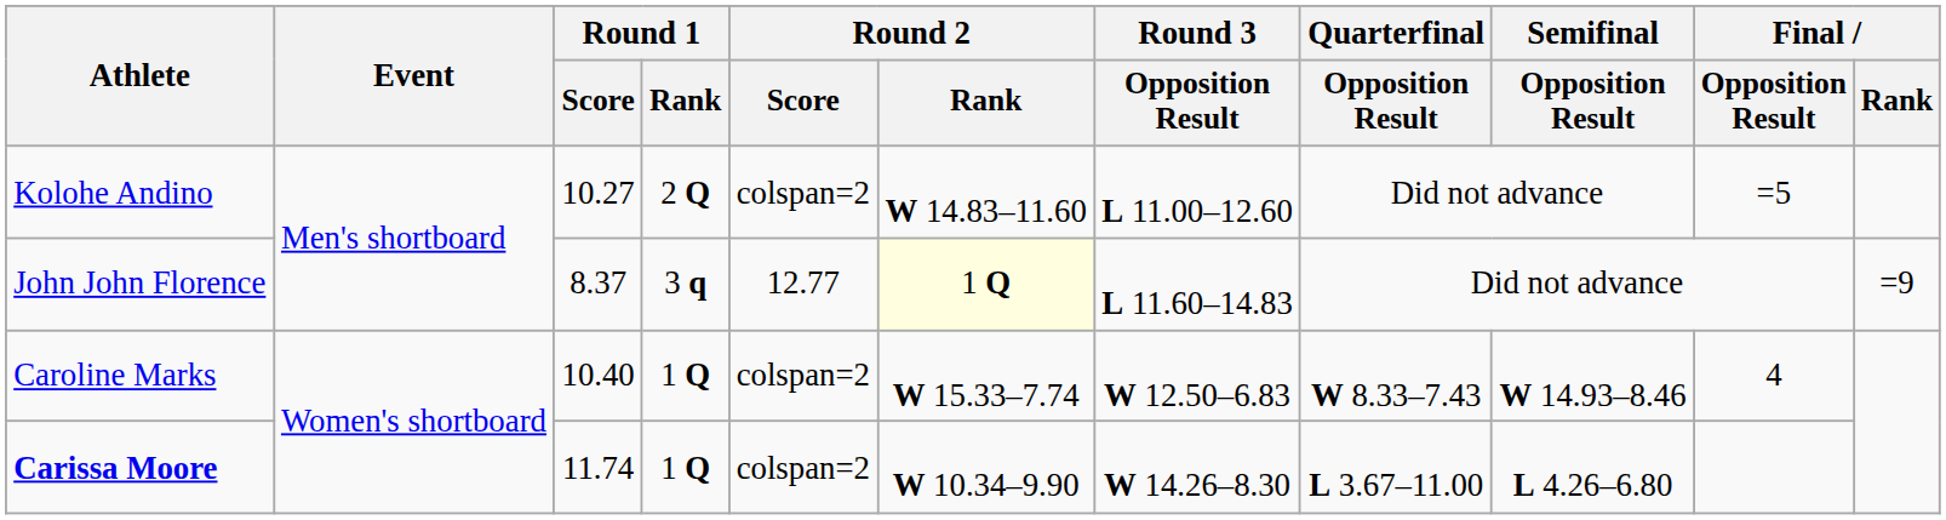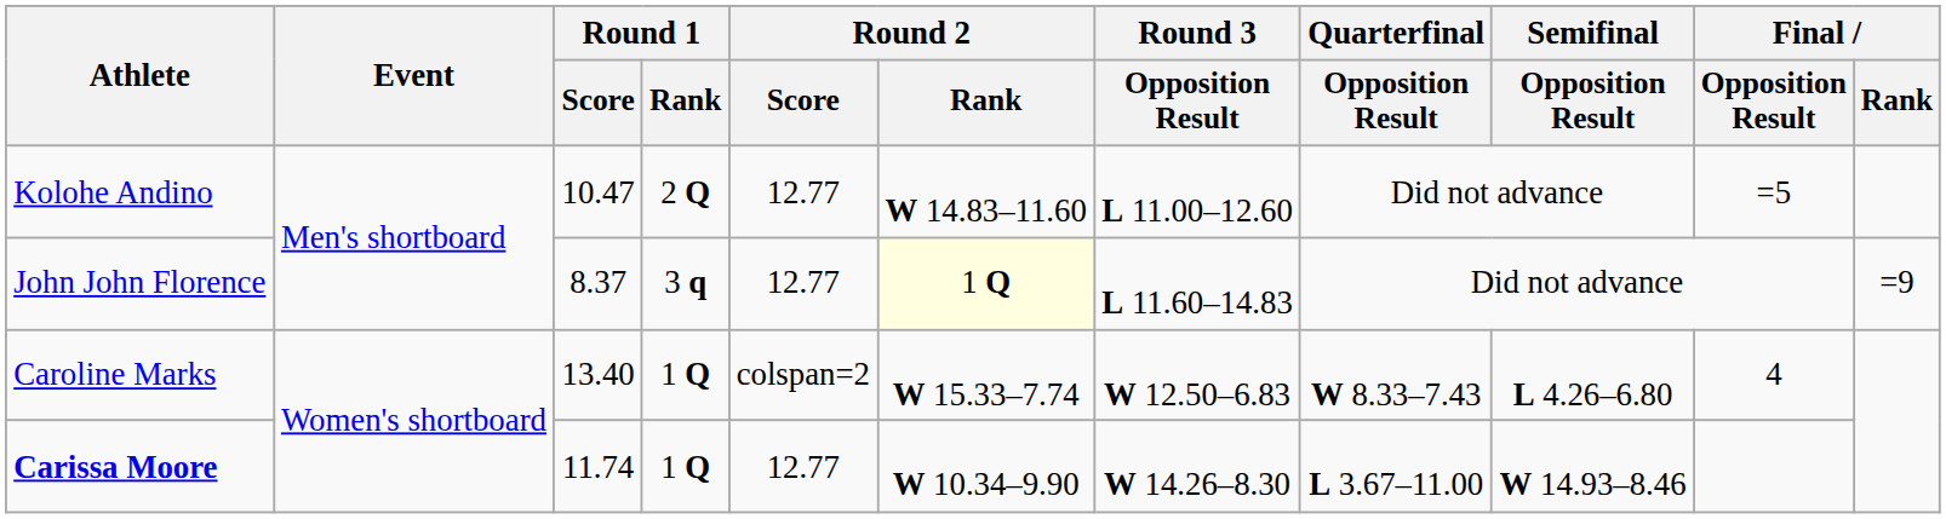Kolohe Andino | Round 1 / Score: 10.27 -> 10.47
Kolohe Andino | Round 2 / Score: colspan=2 -> 12.77
Caroline Marks | Round 1 / Score: 10.40 -> 13.40
Caroline Marks | Semifinal / Opposition Result: W 14.93–8.46 -> L 4.26–6.80
Carissa Moore | Round 2 / Score: colspan=2 -> 12.77
Carissa Moore | Semifinal / Opposition Result: L 4.26–6.80 -> W 14.93–8.46
